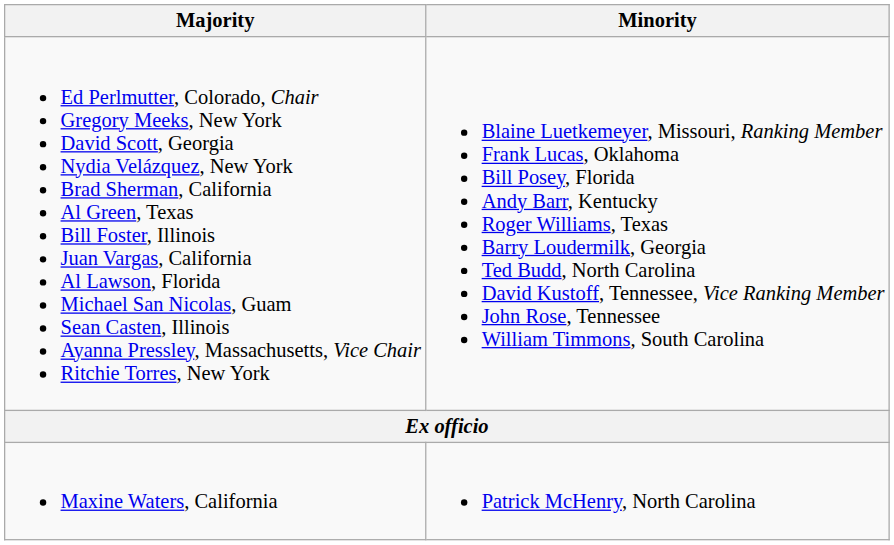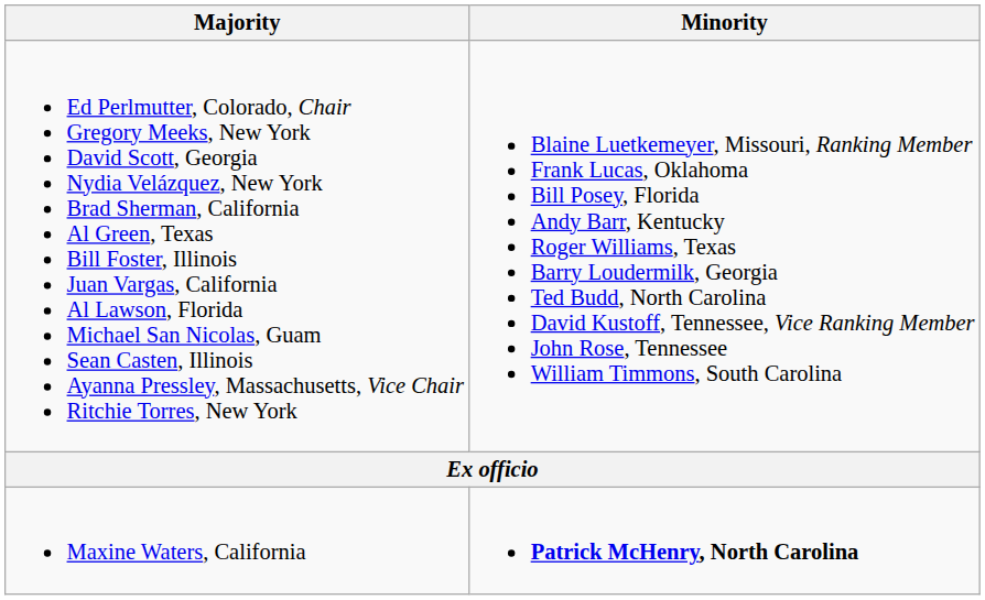Maxine Waters, California | Minority: normal -> bold
